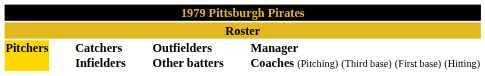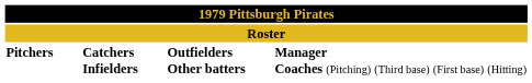Pitchers | column 1: gold background -> no background
